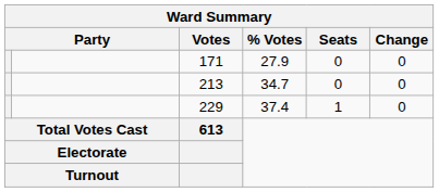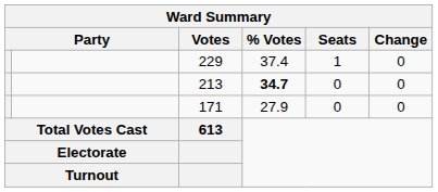rows swapped: 229 <-> 171
213 | % Votes: normal -> bold
